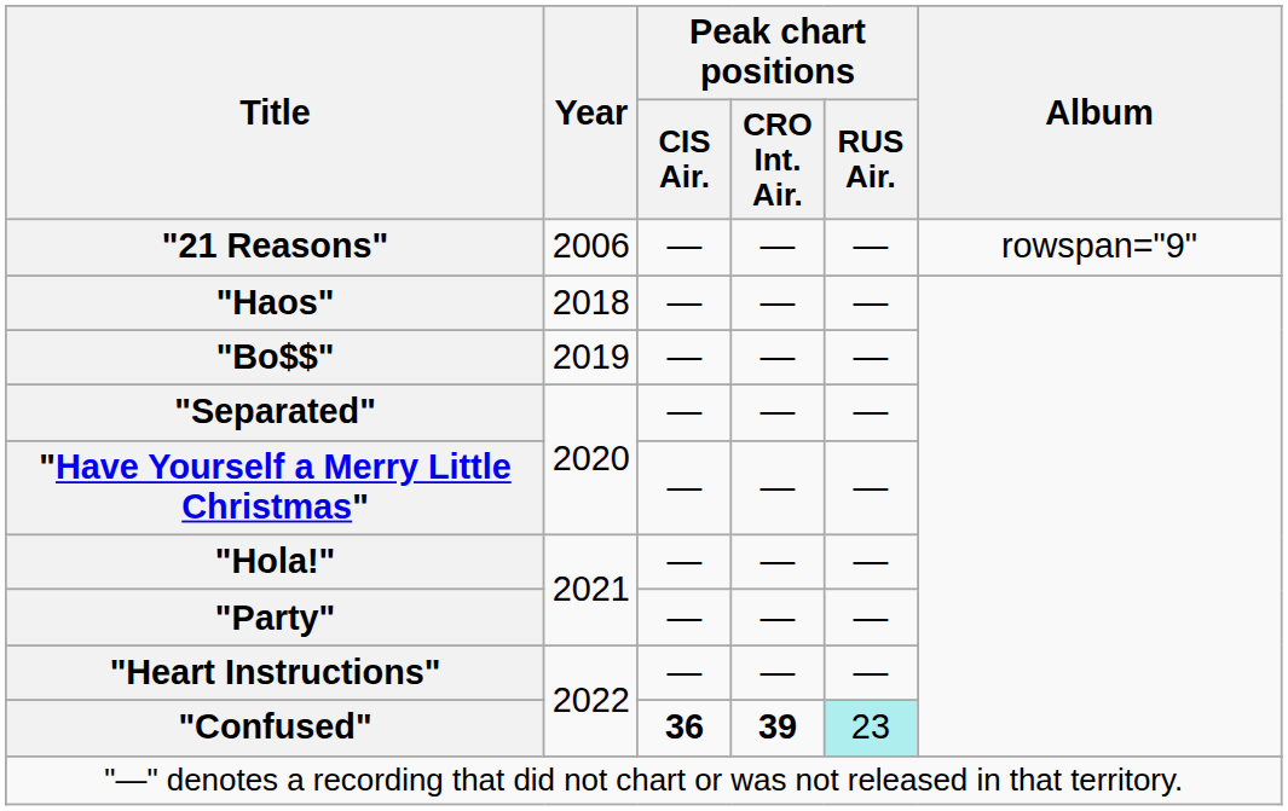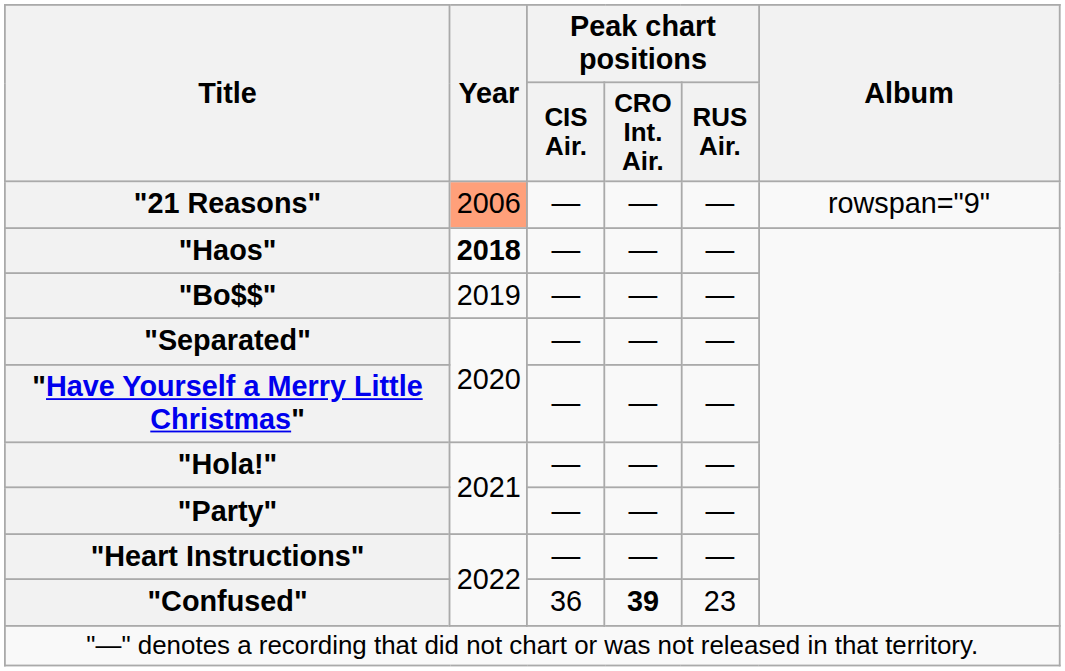"21 Reasons" | Year: no background -> lightsalmon background
"Haos" | Year: normal -> bold
"Confused" | Peak chart positions / CIS Air.: bold -> normal
"Confused" | Peak chart positions / RUS Air.: paleturquoise background -> no background
